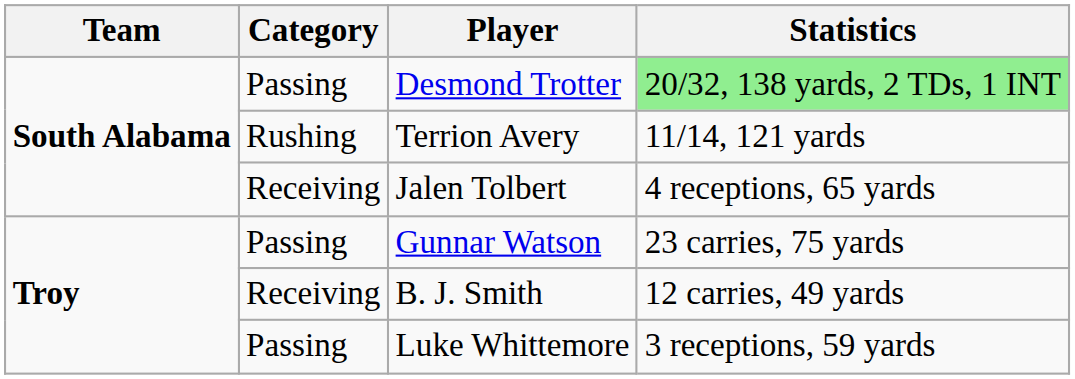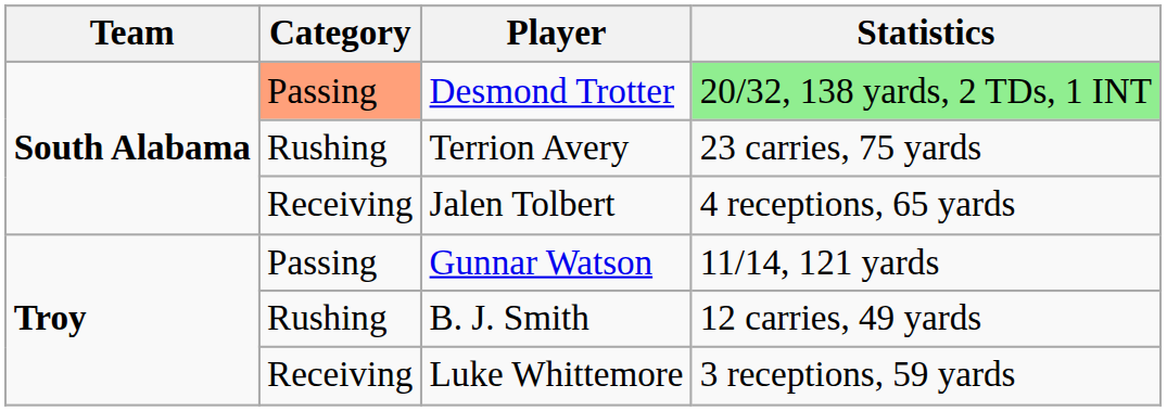Desmond Trotter | Category: no background -> lightsalmon background
Terrion Avery | Statistics: 11/14, 121 yards -> 23 carries, 75 yards
Gunnar Watson | Statistics: 23 carries, 75 yards -> 11/14, 121 yards
B. J. Smith | Category: Receiving -> Rushing
Luke Whittemore | Category: Passing -> Receiving
